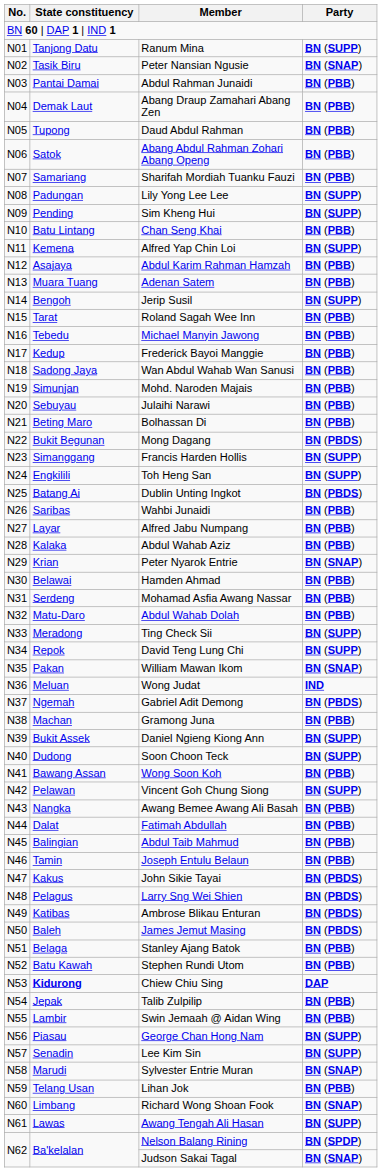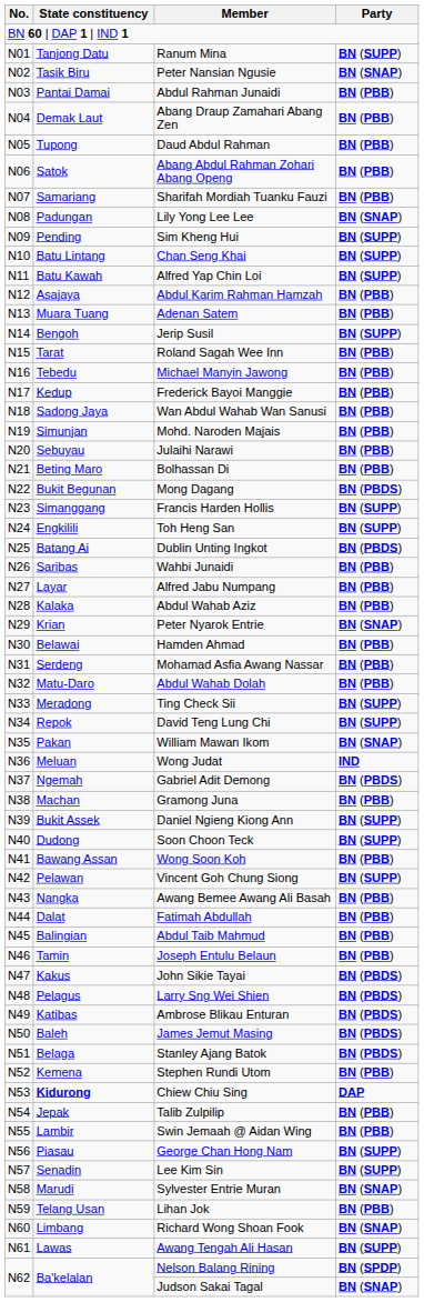Lily Yong Lee Lee | Party: BN (SUPP) -> BN (SNAP)
Chan Seng Khai | Party: BN (PBB) -> BN (SUPP)
Alfred Yap Chin Loi | State constituency: Kemena -> Batu Kawah
Stanley Ajang Batok | Party: BN (PBB) -> BN (PBDS)
Stephen Rundi Utom | State constituency: Batu Kawah -> Kemena
